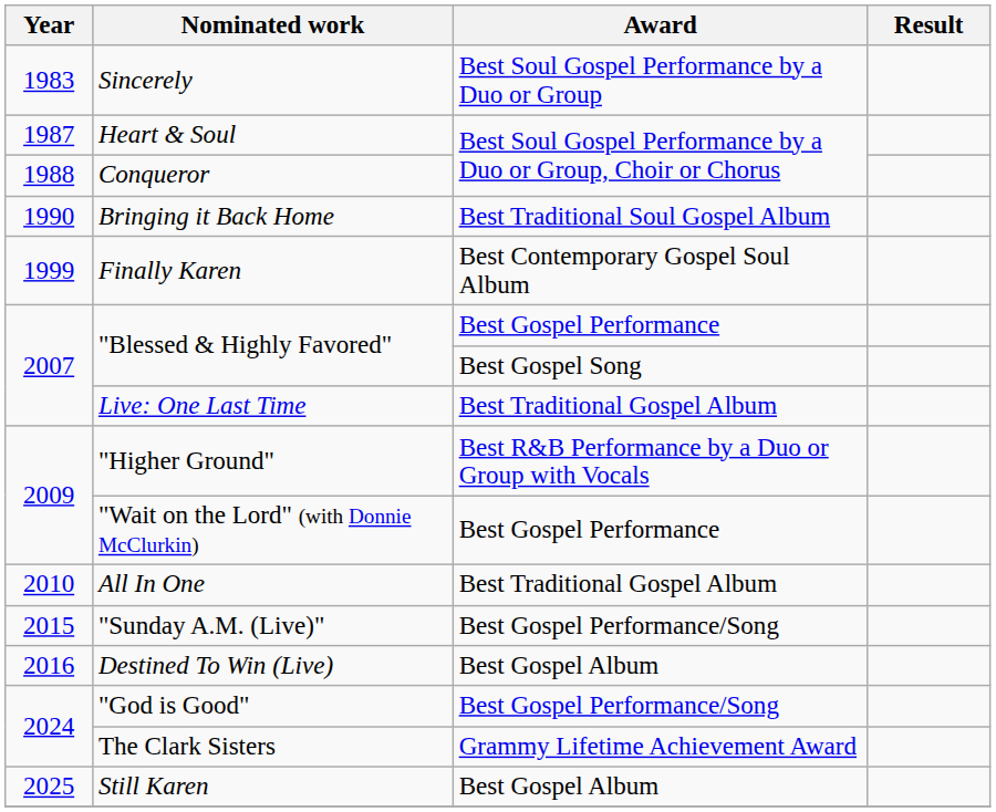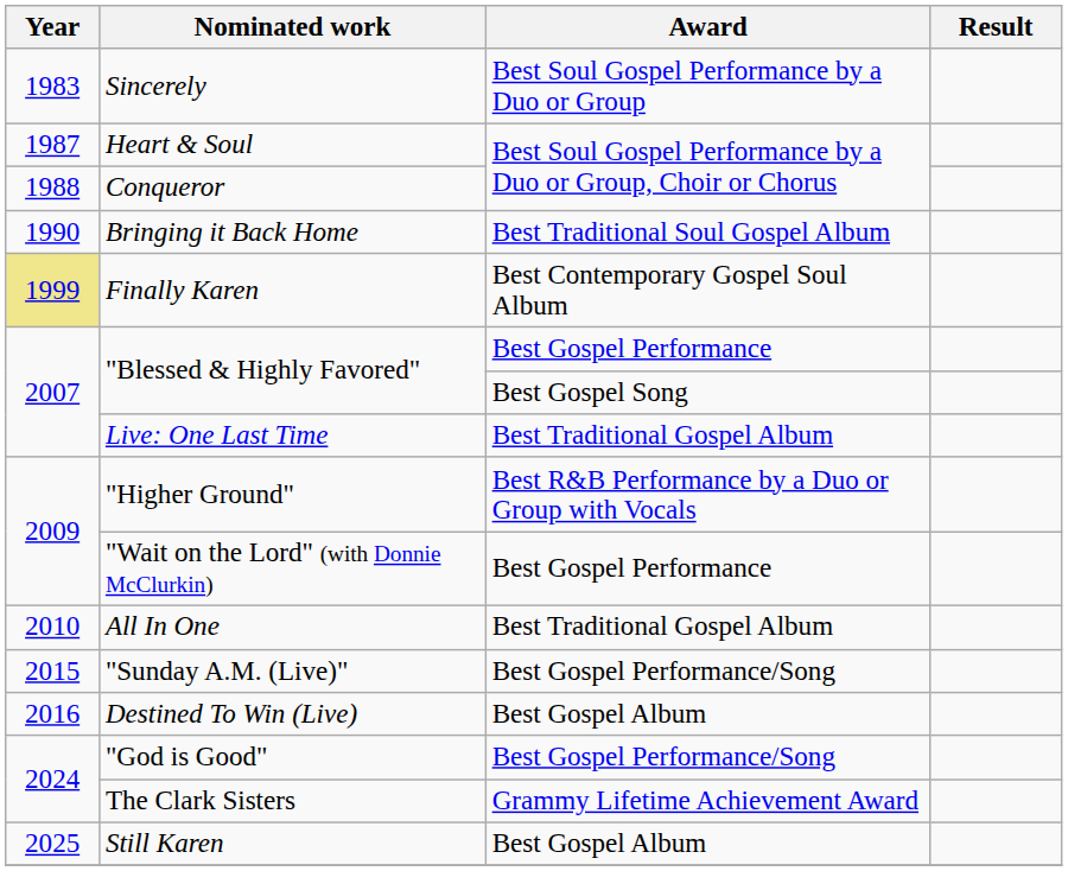Finally Karen | Year: no background -> khaki background
